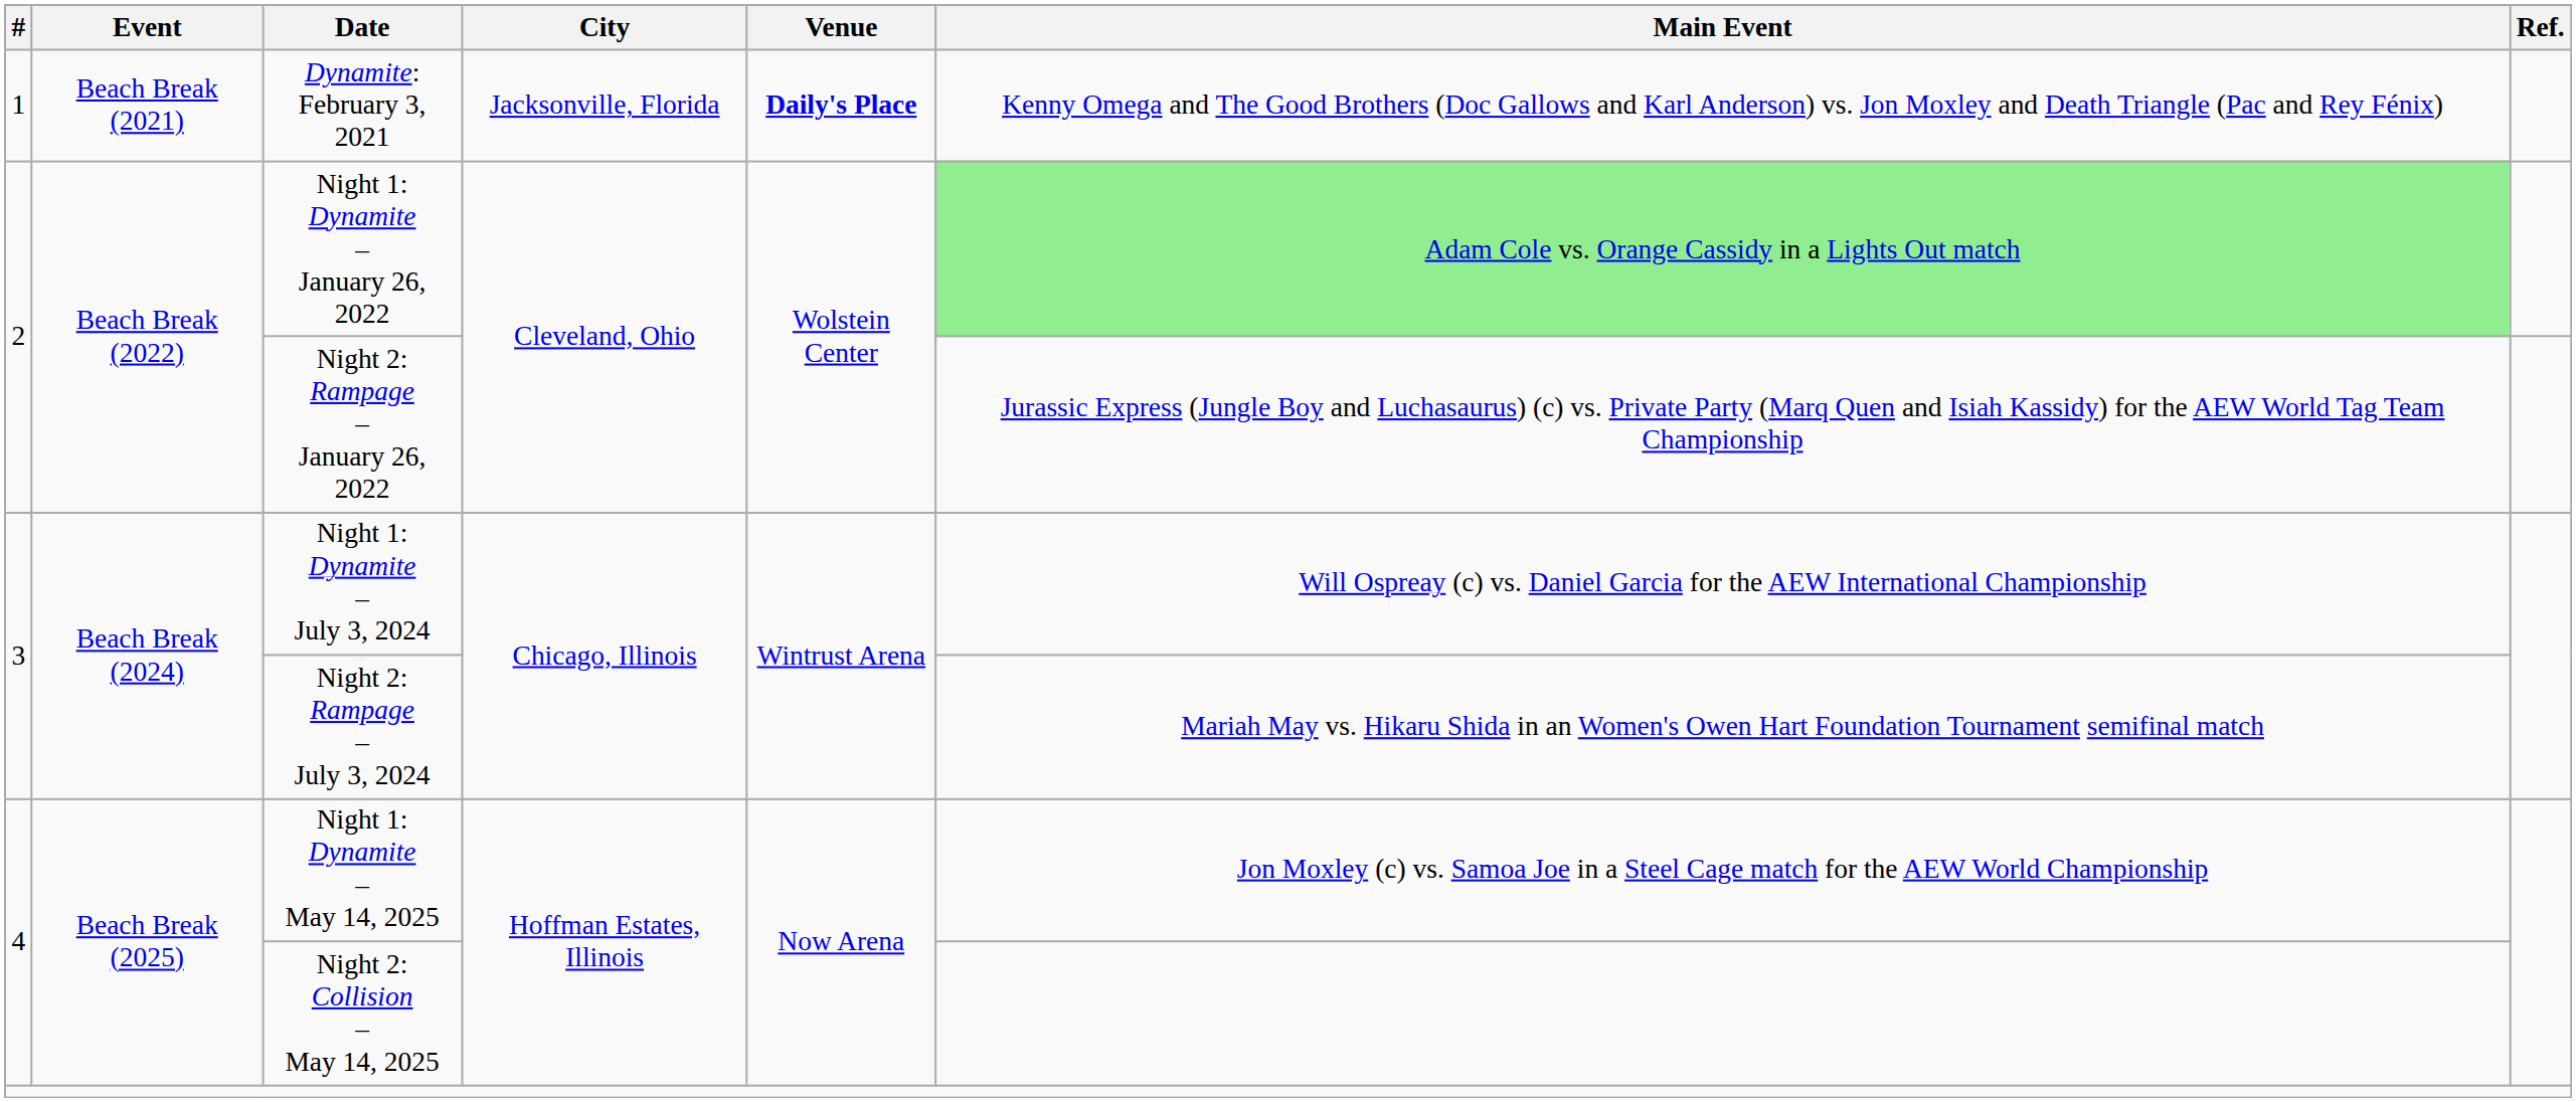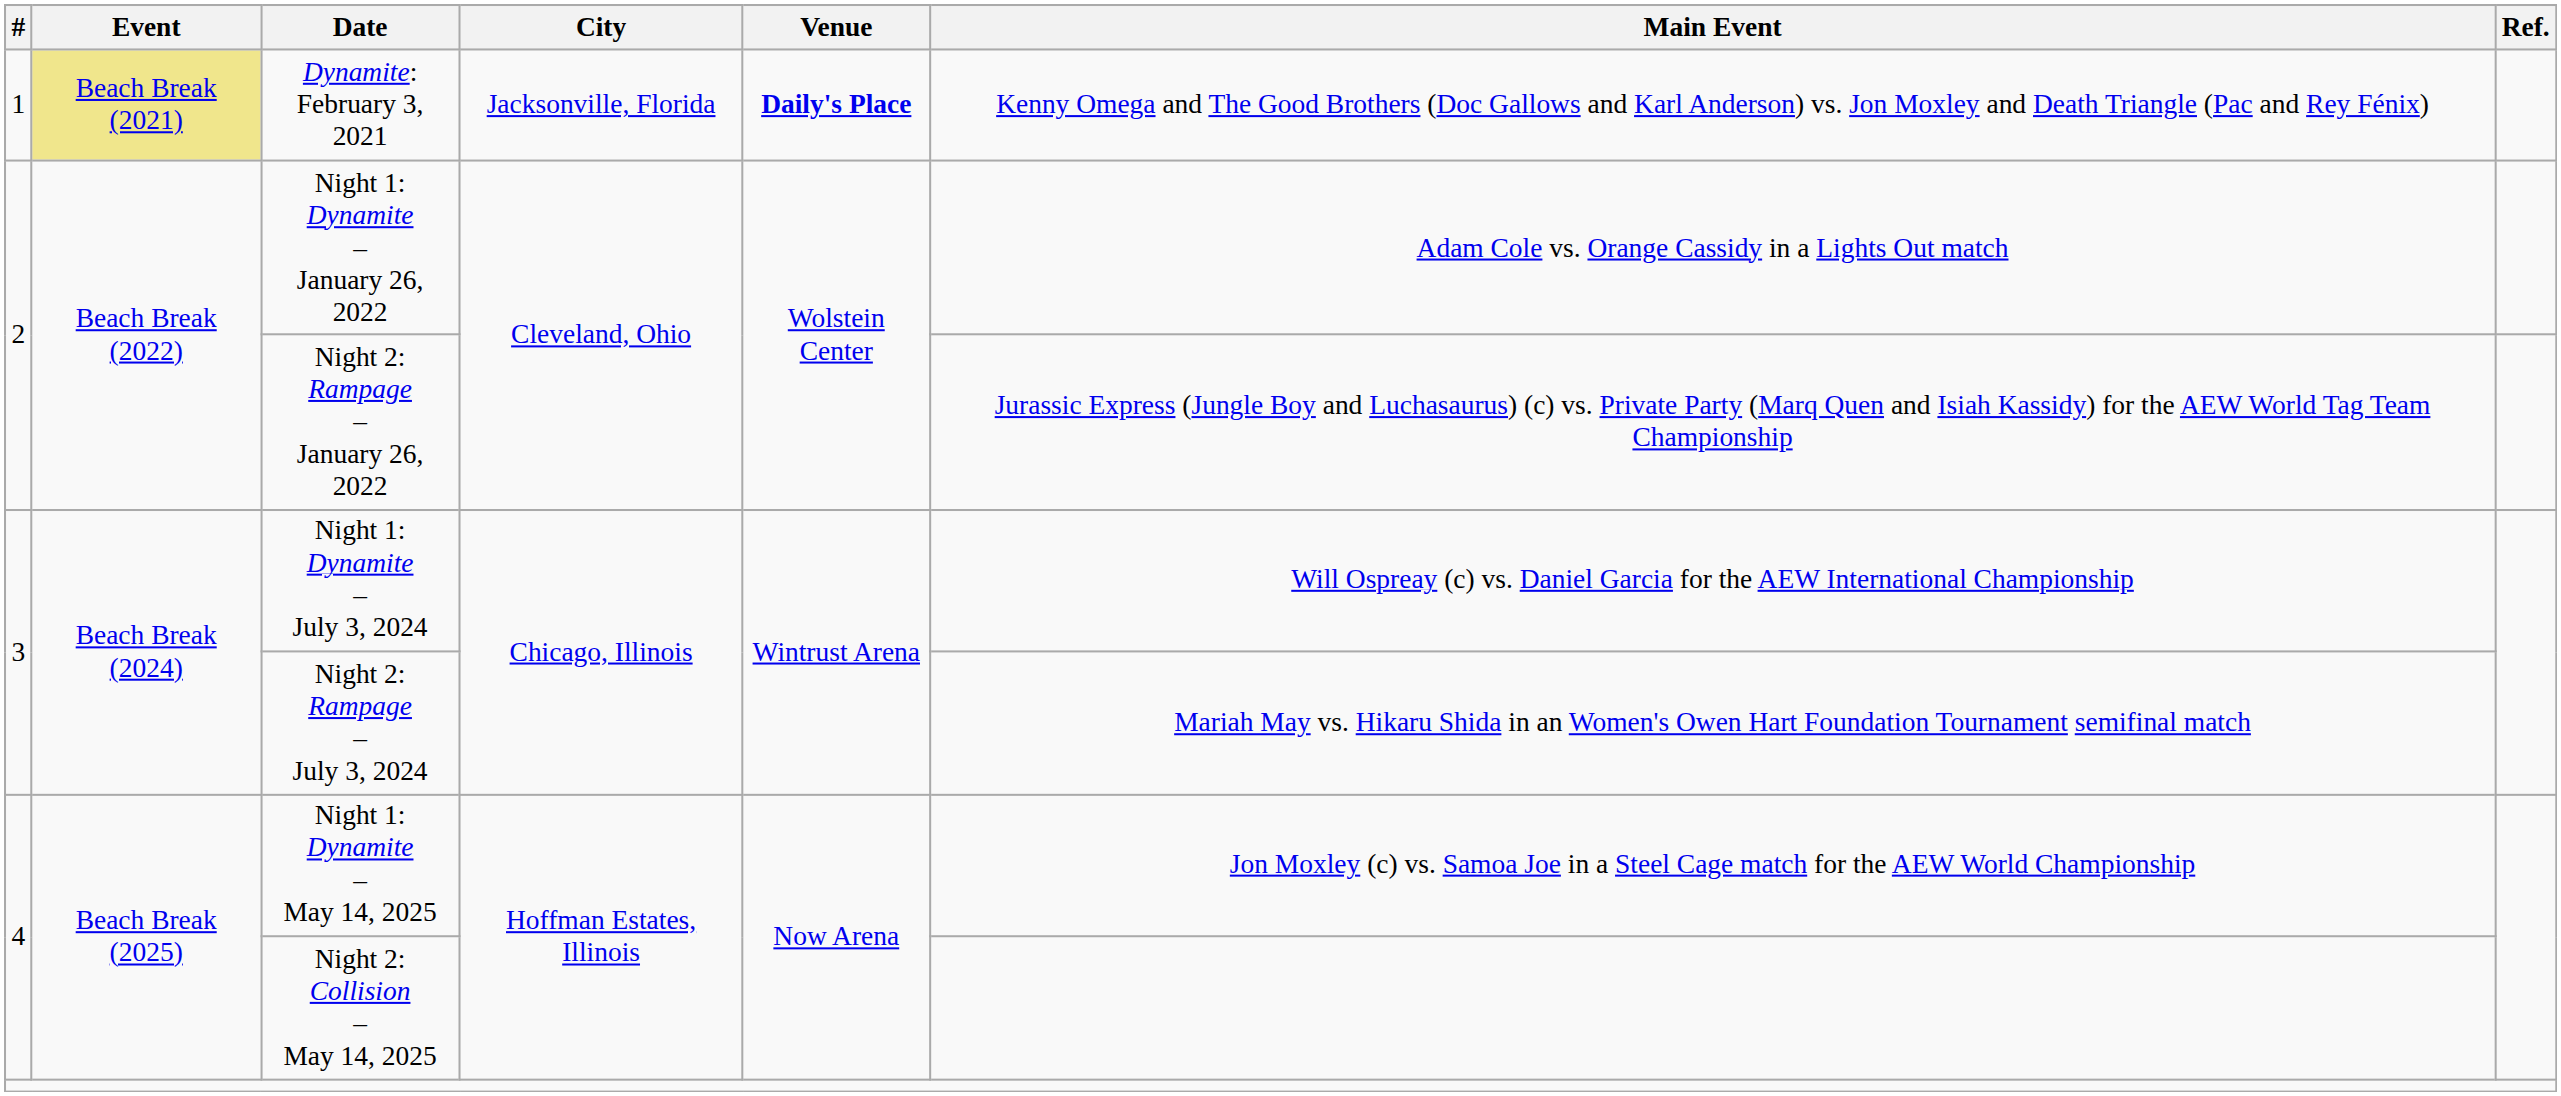Dynamite: February 3, 2021 | Event: no background -> khaki background
Night 1: Dynamite – January 26, 2022 | Main Event: lightgreen background -> no background
